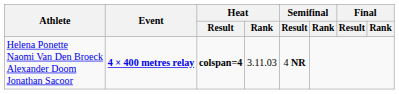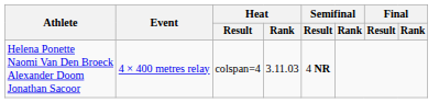row 3 | Event: bold -> normal
row 3 | Heat / Result: bold -> normal
